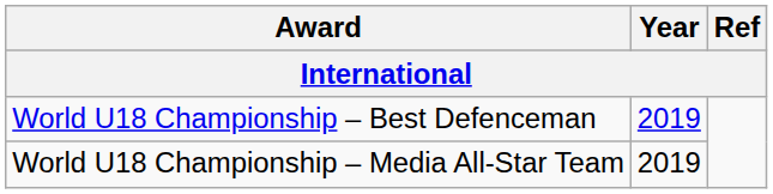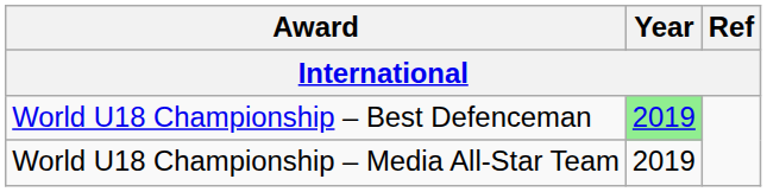World U18 Championship – Best Defenceman | Year: no background -> lightgreen background
